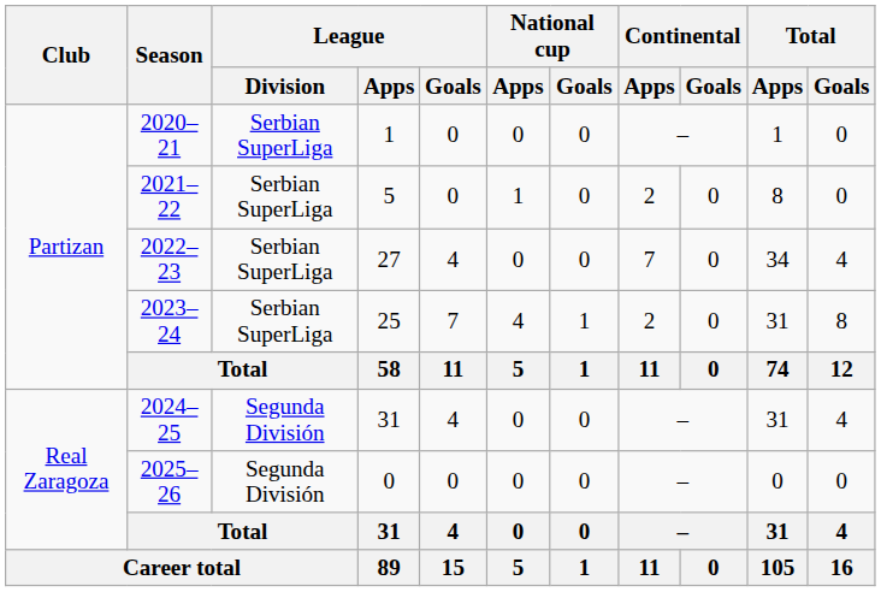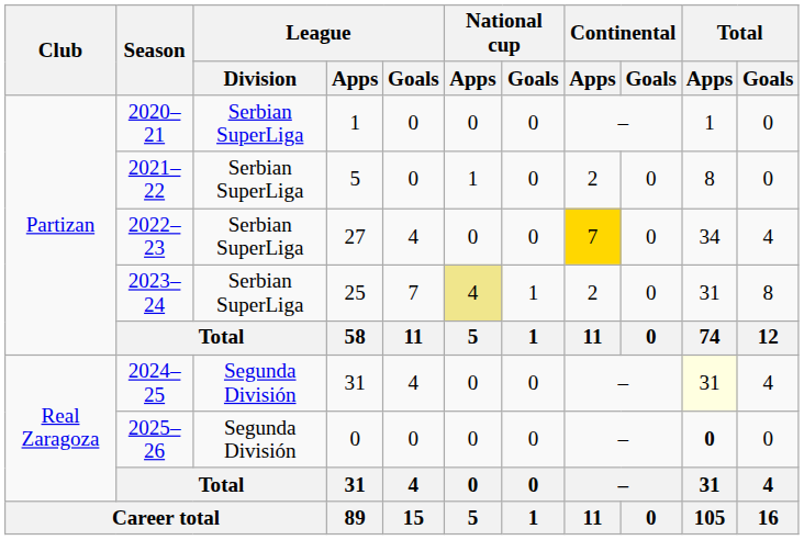2022–23 | Continental / Apps: no background -> gold background
2023–24 | National cup / Apps: no background -> khaki background
2024–25 | Total / Apps: no background -> lightyellow background
2025–26 | Total / Apps: normal -> bold
